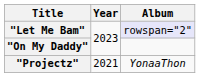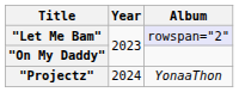"Projectz" | Year: 2021 -> 2024
